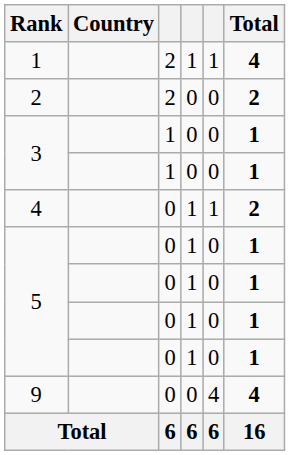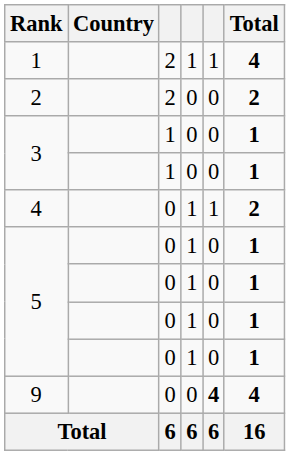9 | column 5: normal -> bold
